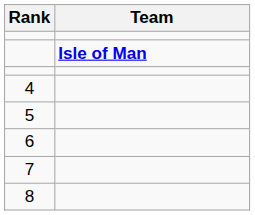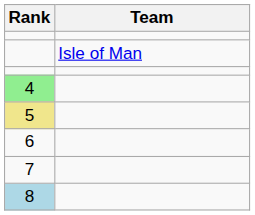row 3 | Team: bold -> normal
row 5 | Rank: no background -> lightgreen background
row 6 | Rank: no background -> khaki background
row 9 | Rank: no background -> lightblue background
